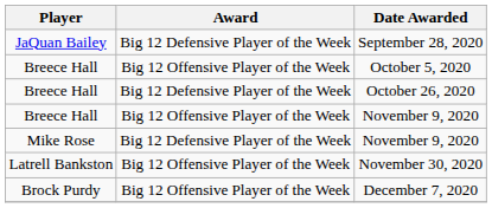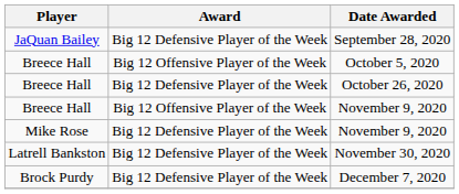November 30, 2020 | Award: Big 12 Offensive Player of the Week -> Big 12 Defensive Player of the Week
December 7, 2020 | Award: Big 12 Offensive Player of the Week -> Big 12 Defensive Player of the Week
